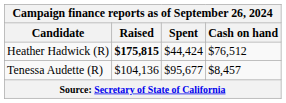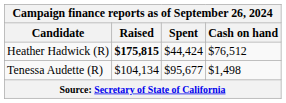Tenessa Audette (R) | Raised: $104,136 -> $104,134
Tenessa Audette (R) | Cash on hand: $8,457 -> $1,498
